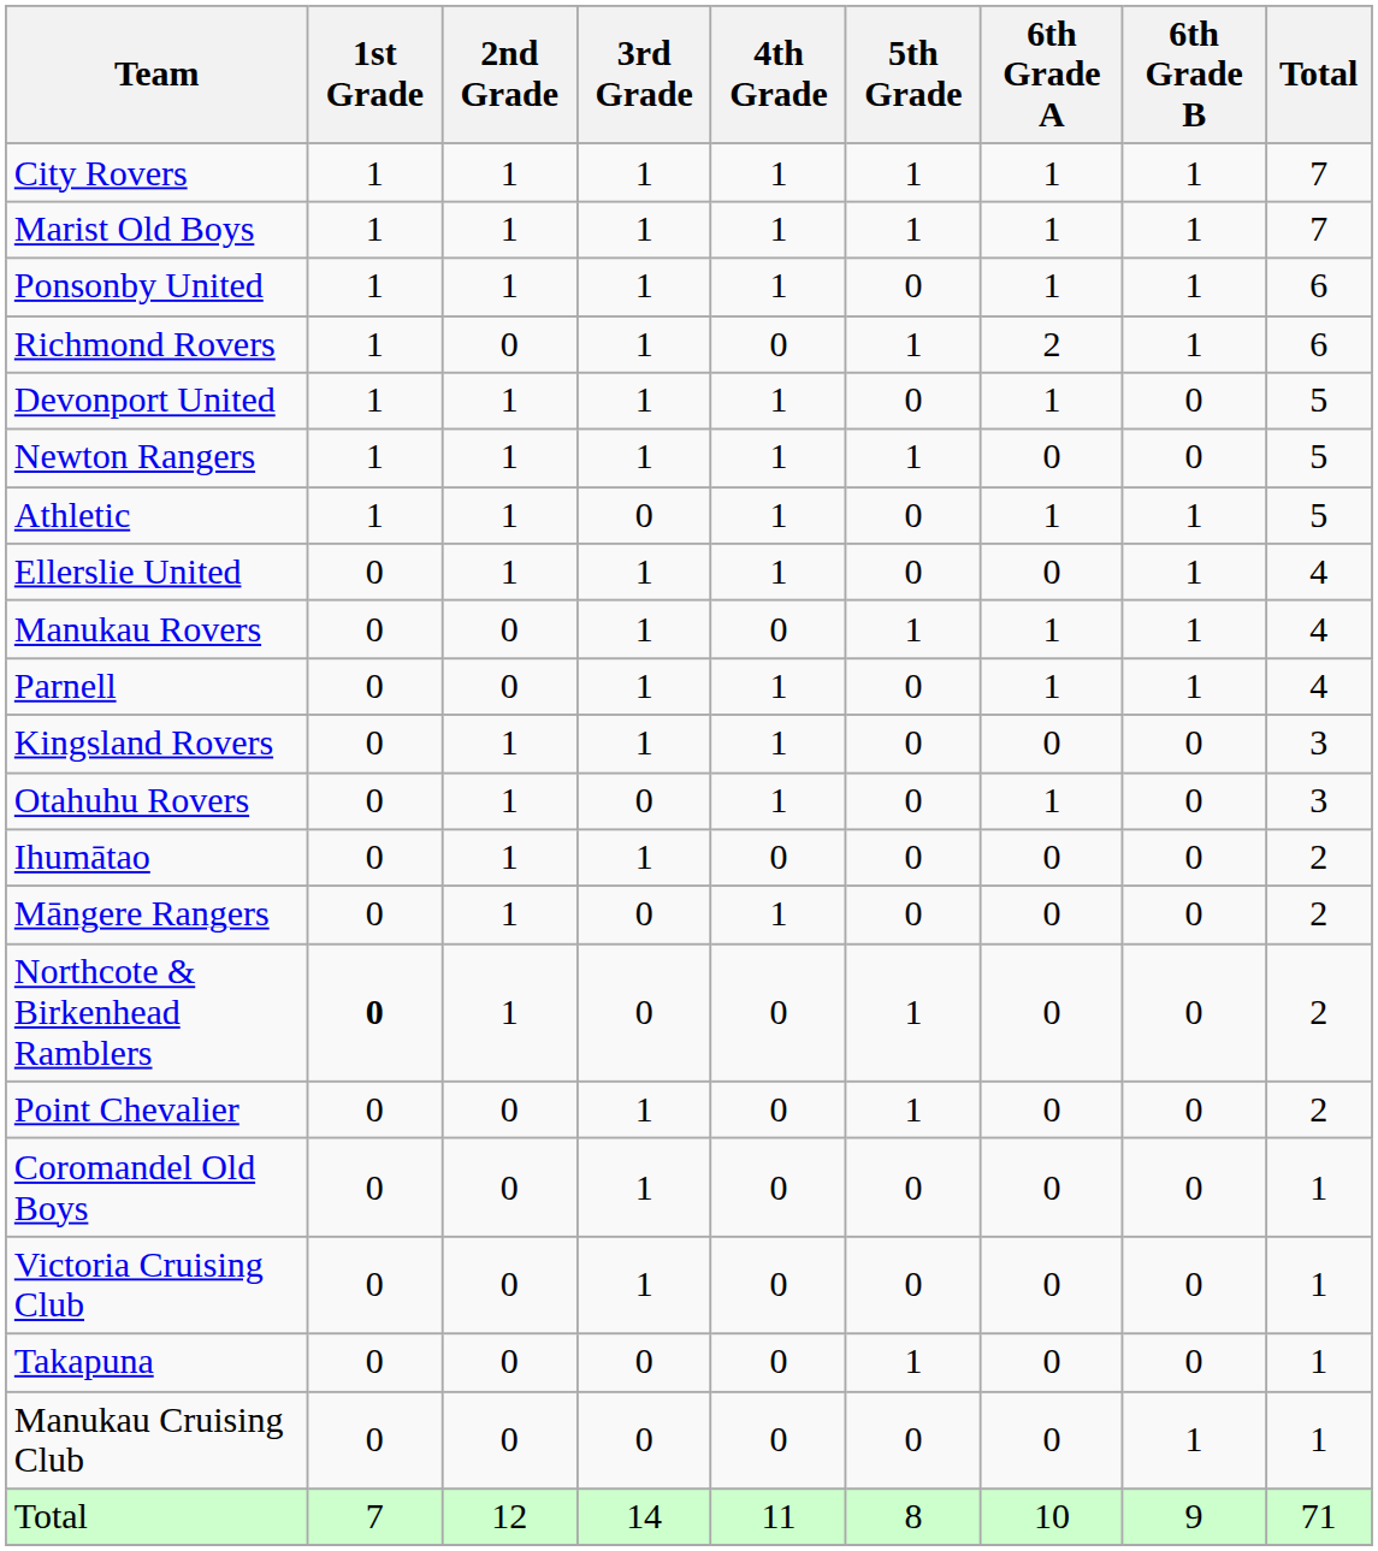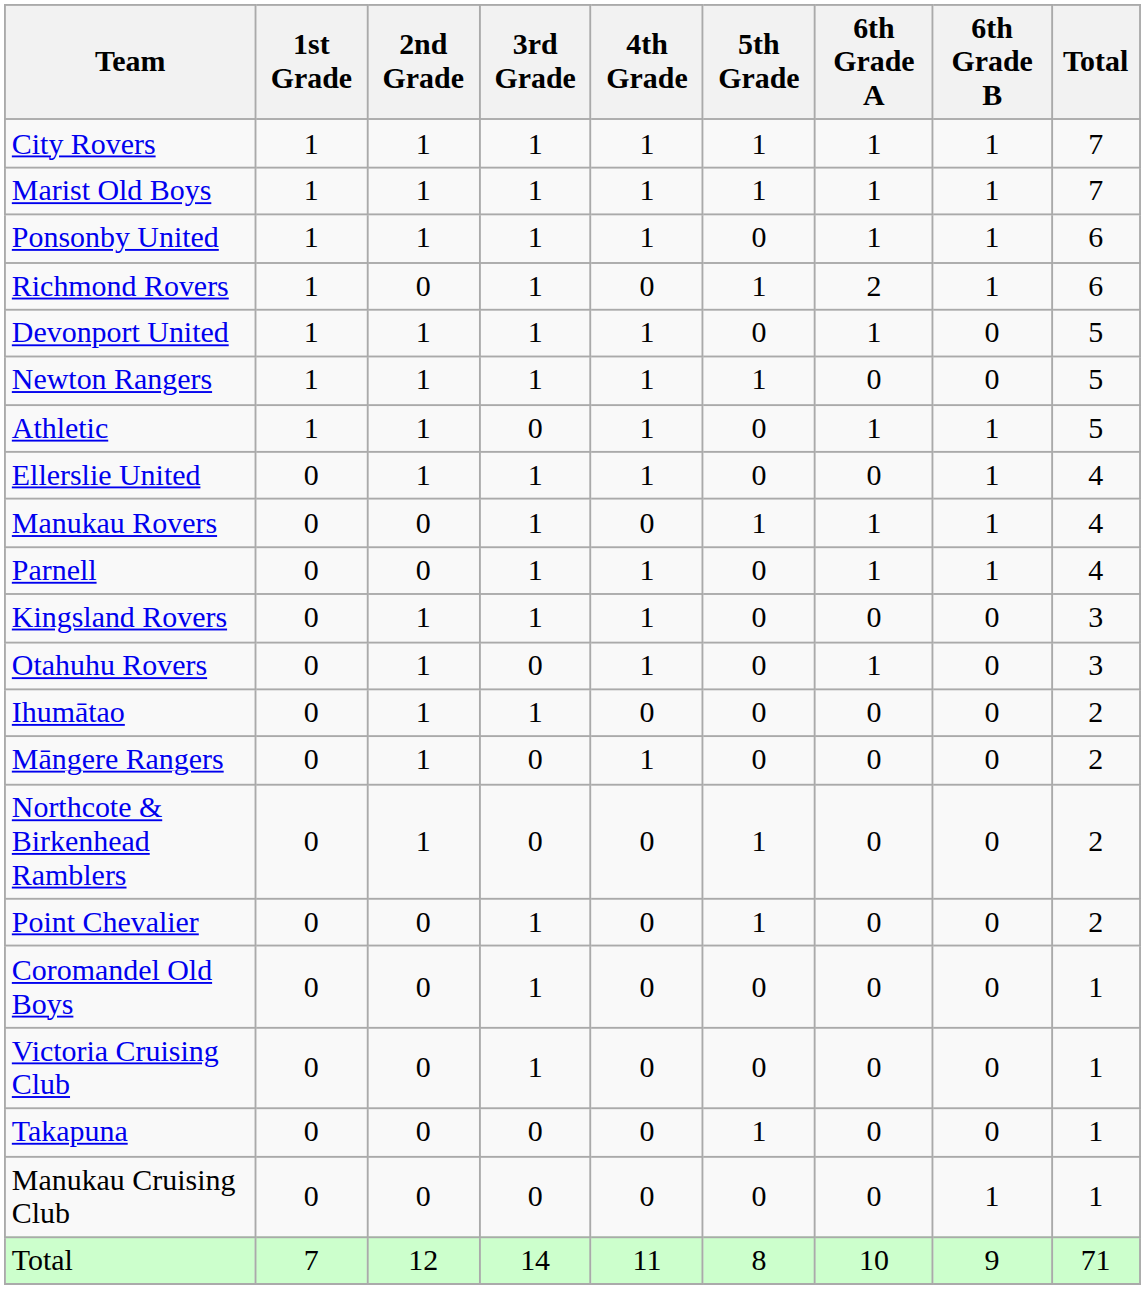Northcote & Birkenhead Ramblers | 1st Grade: bold -> normal
